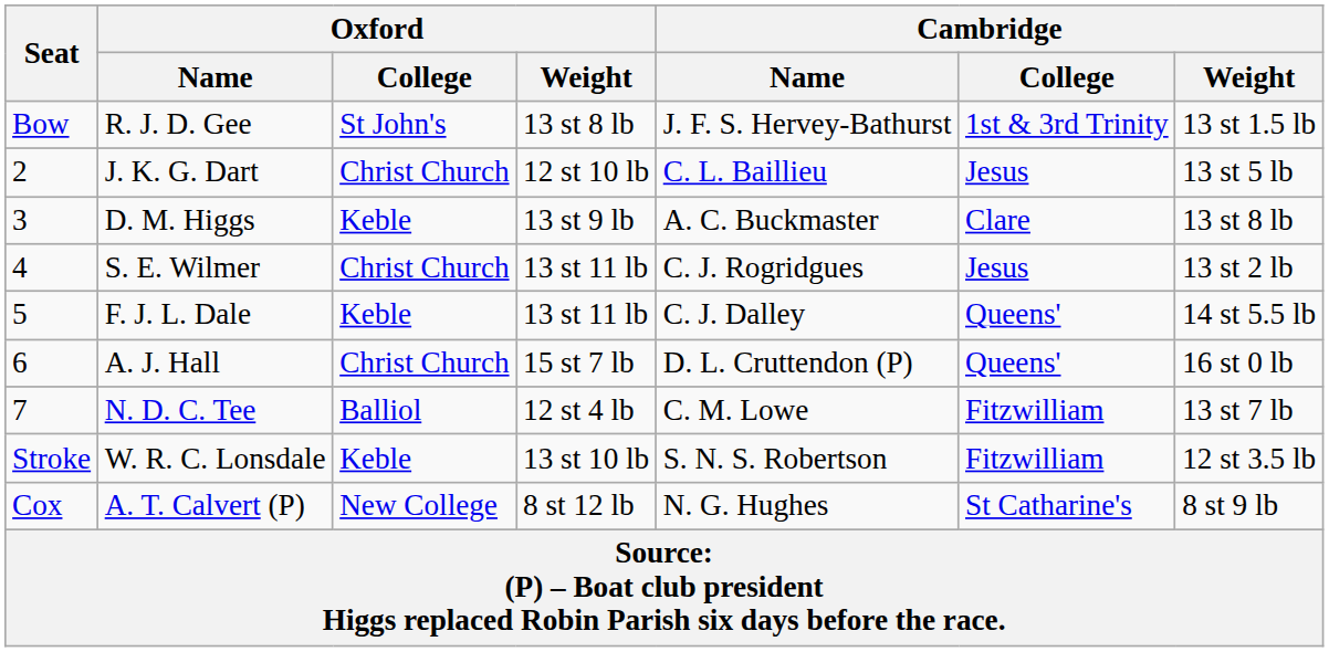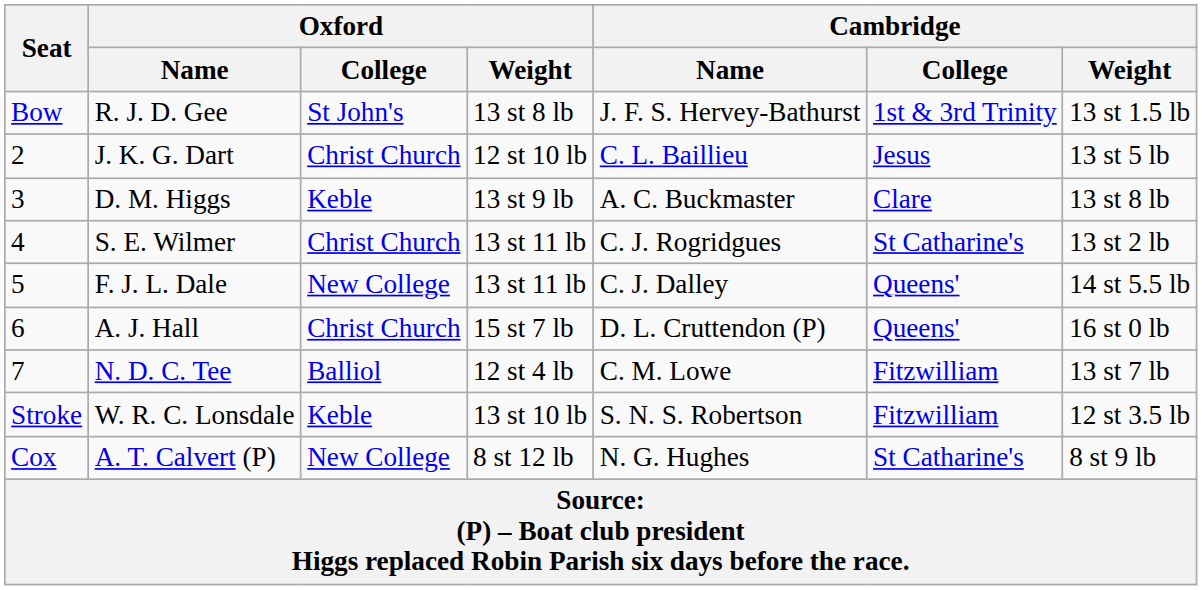S. E. Wilmer | Cambridge / College: Jesus -> St Catharine's
F. J. L. Dale | Oxford / College: Keble -> New College
